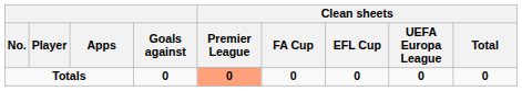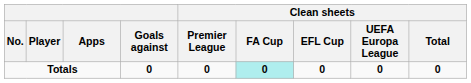row 3 | Clean sheets / Premier League: lightsalmon background -> no background
row 3 | Clean sheets / FA Cup: no background -> paleturquoise background
